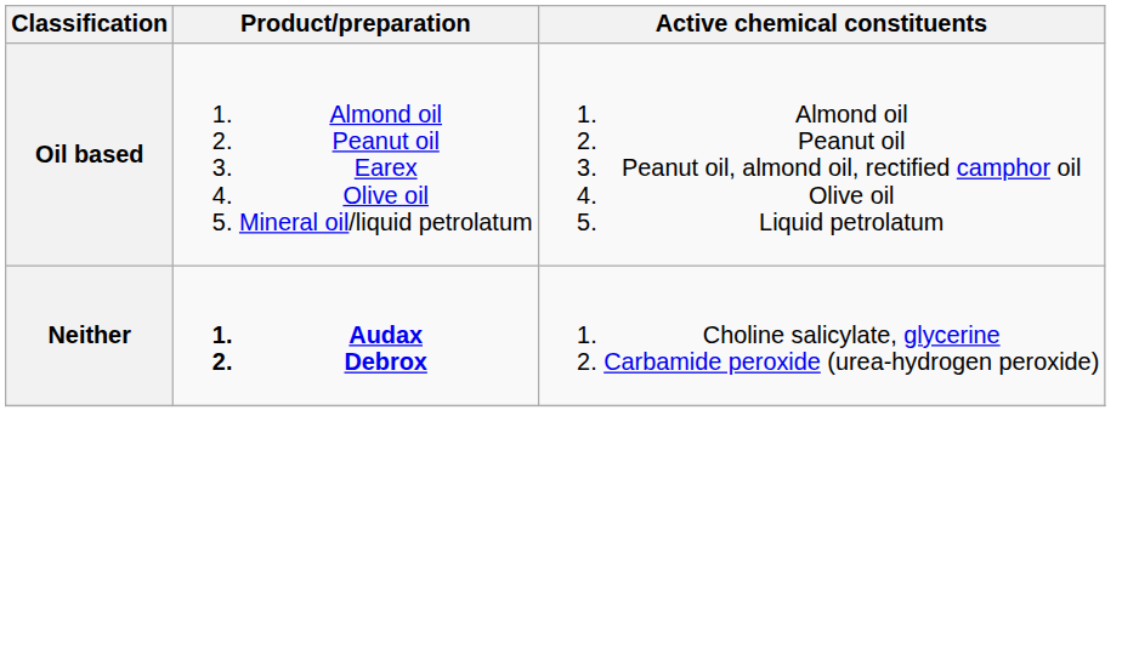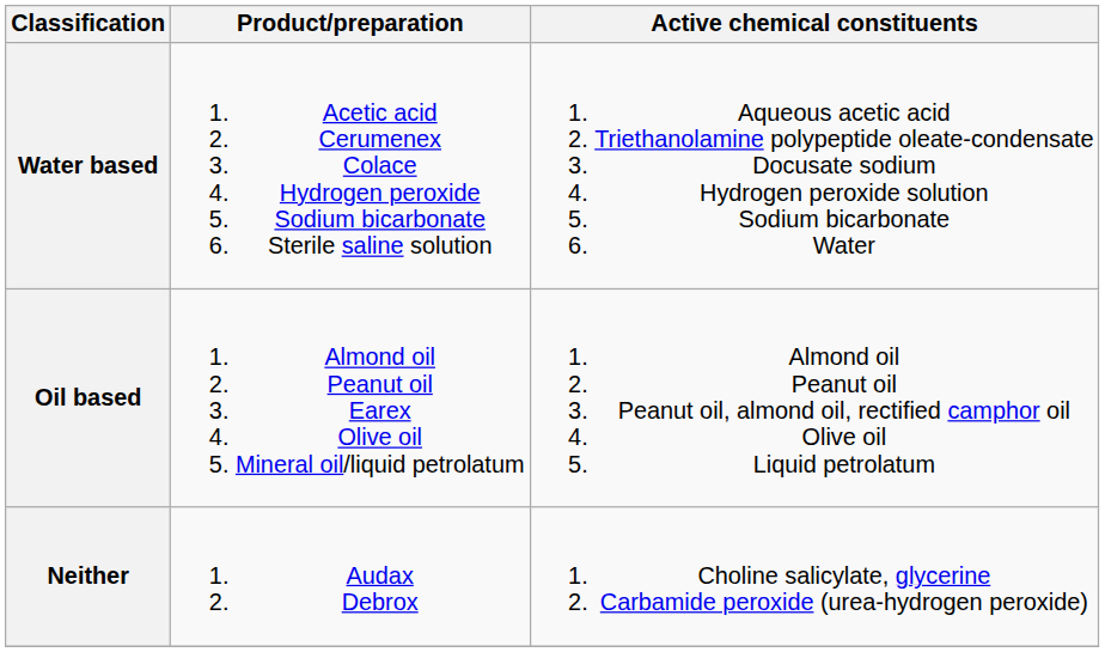+ row: Water based | Acetic acid Cerumenex Colace Hydrogen peroxide Sodium bicarbonate Sterile saline solution | Aqueous acetic acid Triethanolamine polypeptide oleate-condensate Docusate sodium Hydrogen peroxide solution Sodium bicarbonate Water
Neither | Product/preparation: bold -> normal
